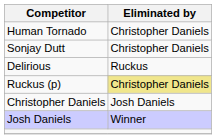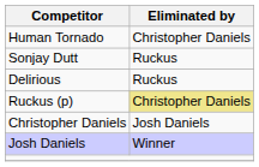row 3 | Eliminated by: Christopher Daniels -> Ruckus
